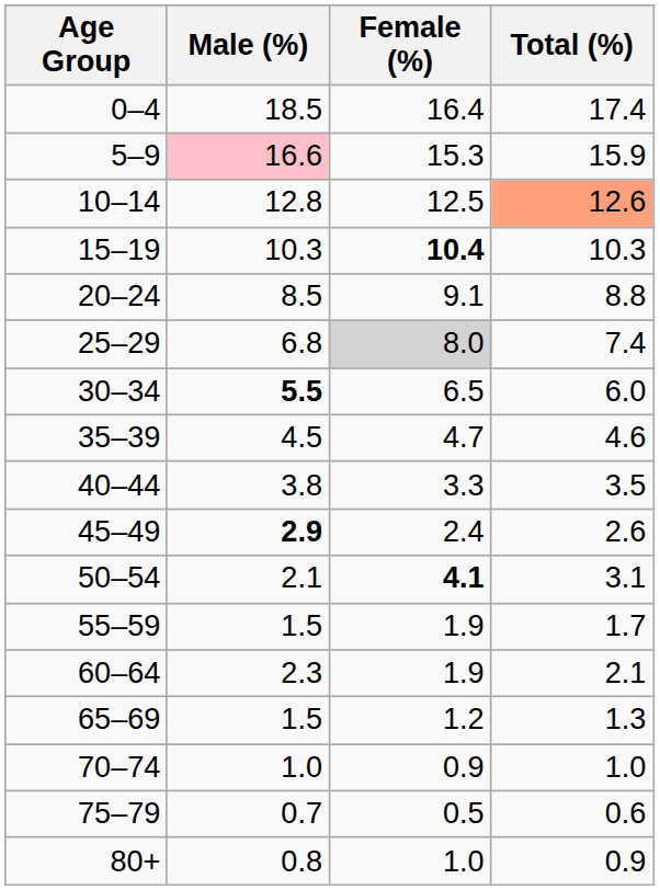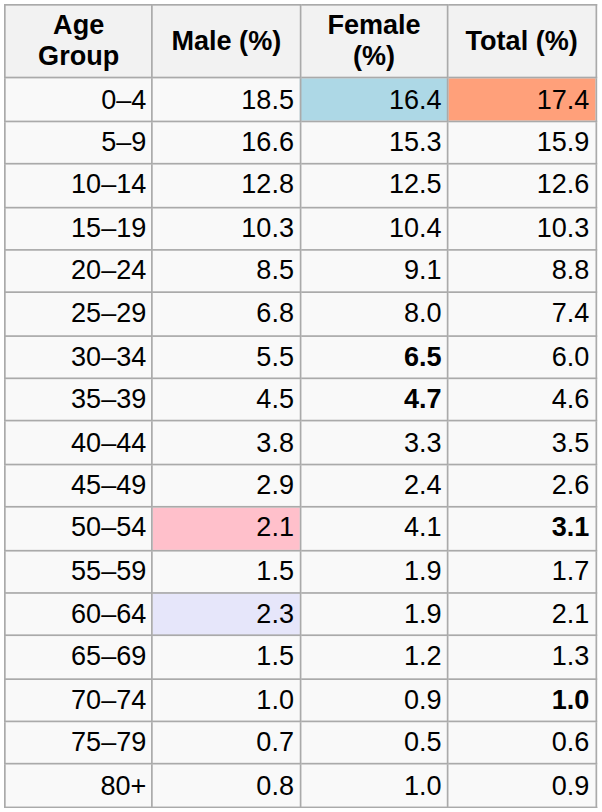0–4 | Female (%): no background -> lightblue background
0–4 | Total (%): no background -> lightsalmon background
5–9 | Male (%): pink background -> no background
10–14 | Total (%): lightsalmon background -> no background
15–19 | Female (%): bold -> normal
25–29 | Female (%): lightgrey background -> no background
30–34 | Male (%): bold -> normal
30–34 | Female (%): normal -> bold
35–39 | Female (%): normal -> bold
45–49 | Male (%): bold -> normal
50–54 | Male (%): no background -> pink background
50–54 | Female (%): bold -> normal
50–54 | Total (%): normal -> bold
60–64 | Male (%): no background -> lavender background
70–74 | Total (%): normal -> bold
